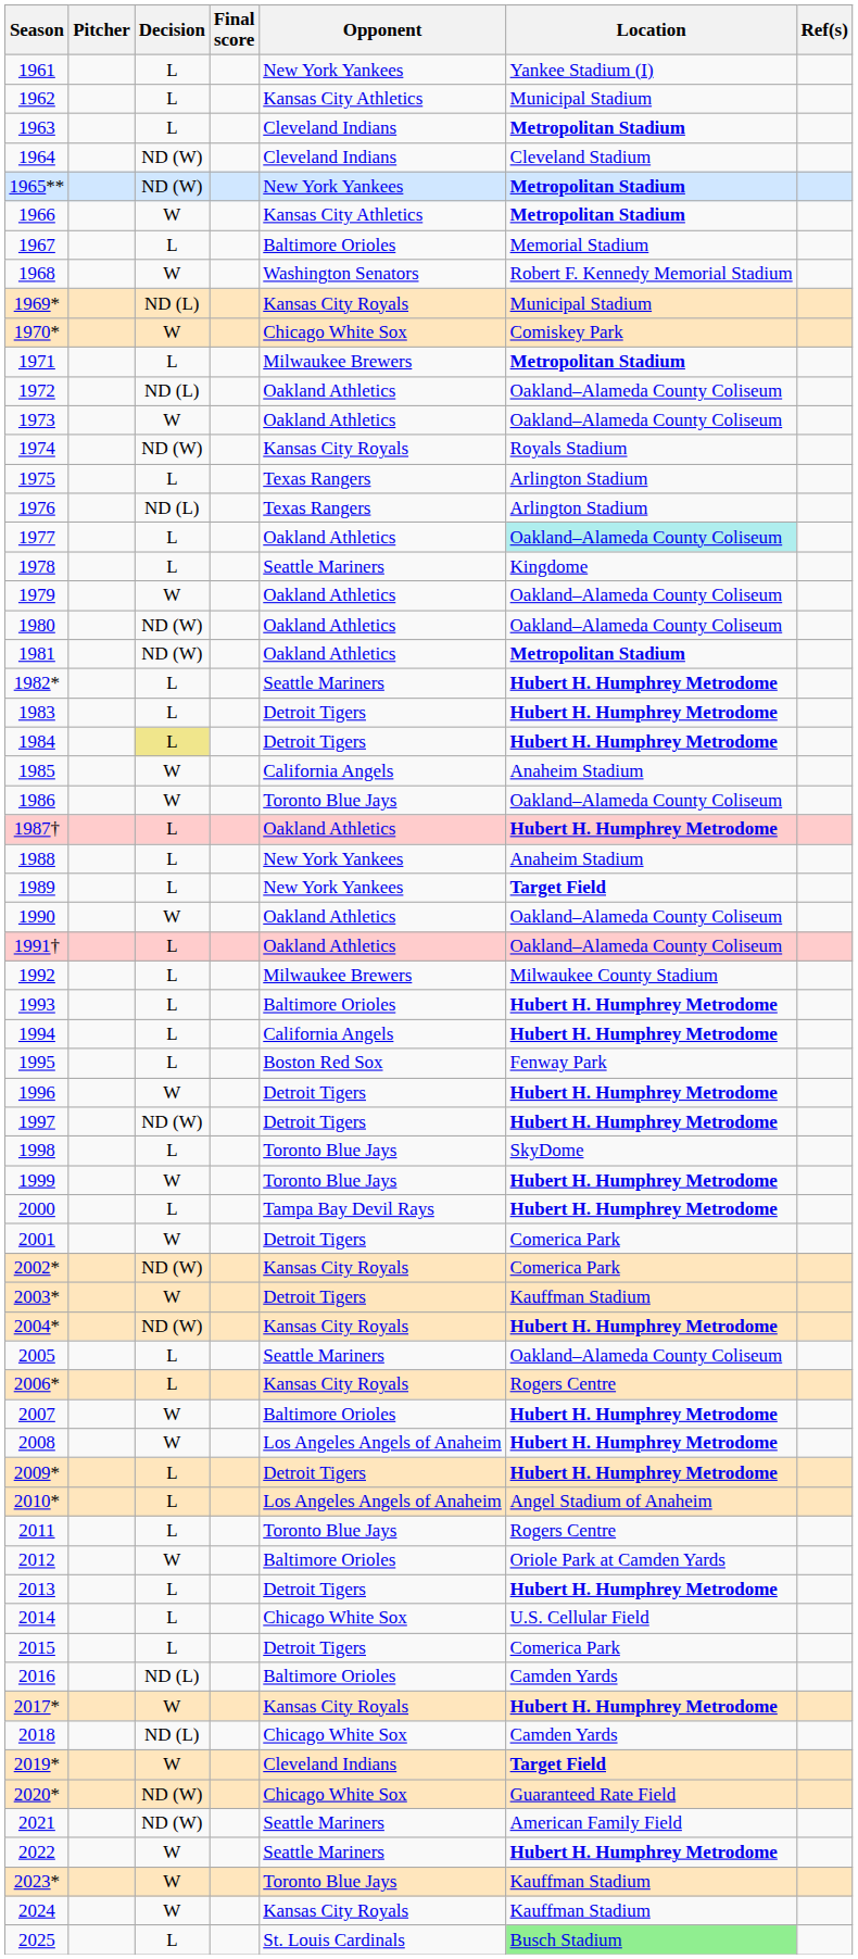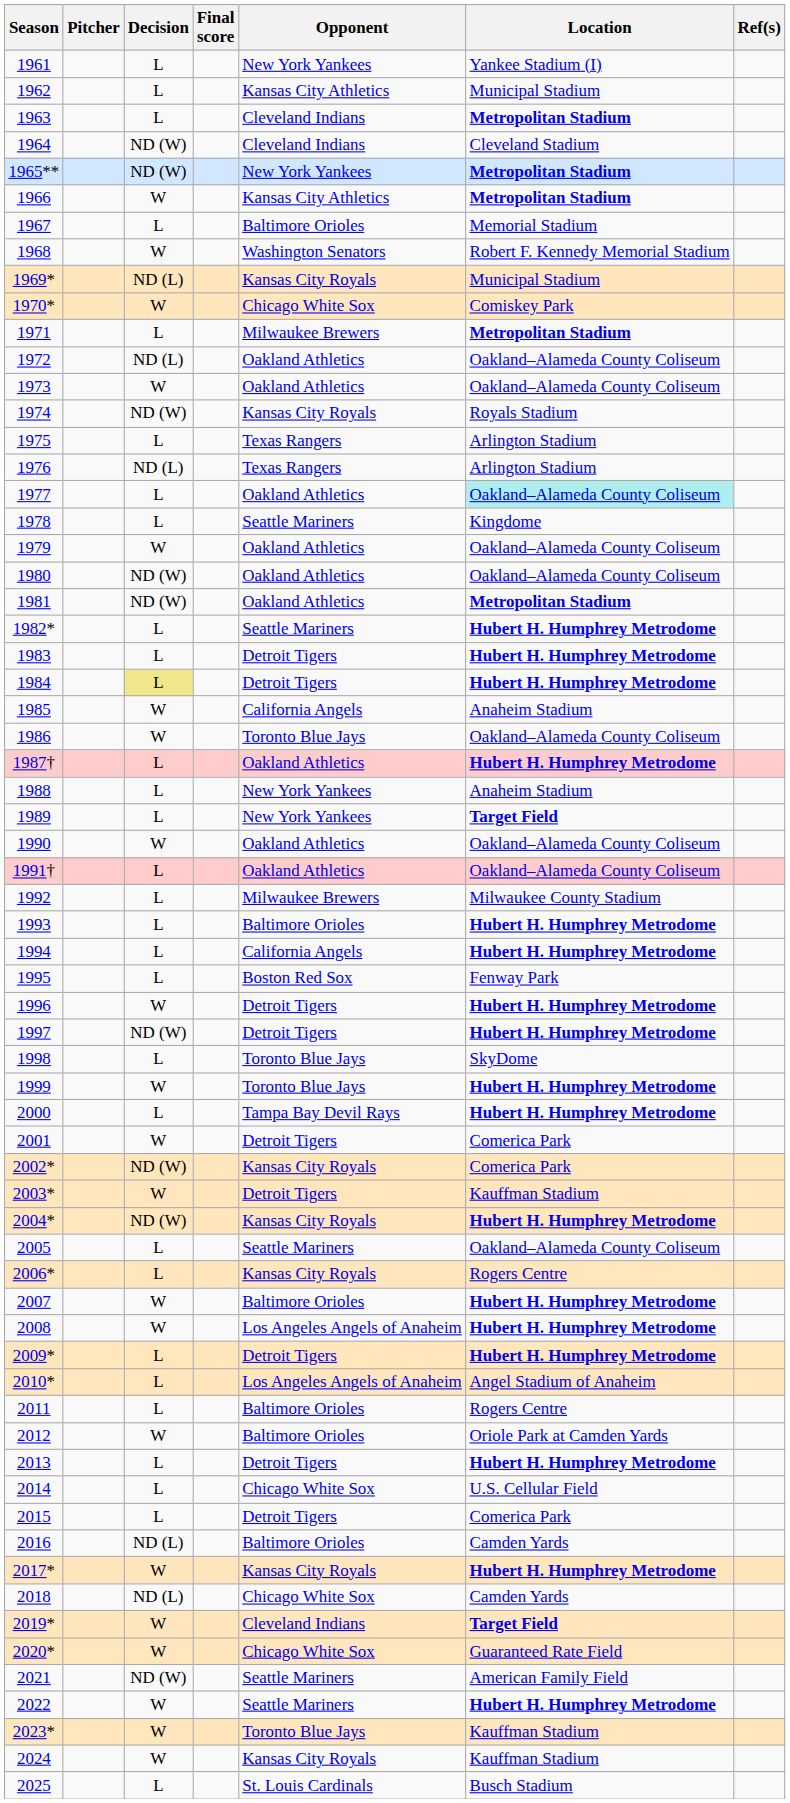2011 | Opponent: Toronto Blue Jays -> Baltimore Orioles
2020* | Decision: ND (W) -> W
2025 | Location: lightgreen background -> no background
